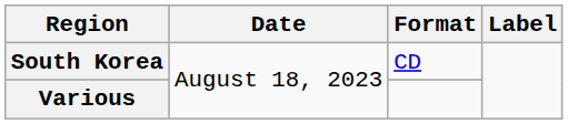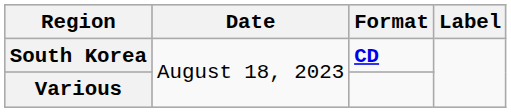South Korea | Format: normal -> bold
